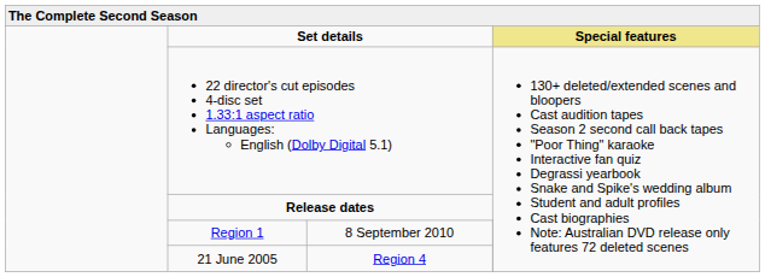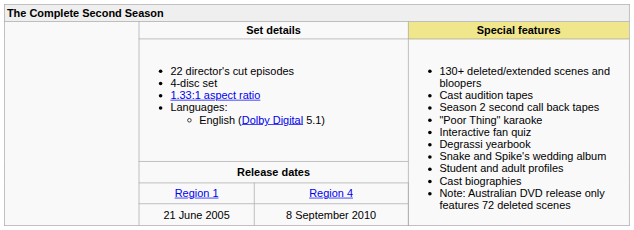Region 1 | column 3: 8 September 2010 -> Region 4
21 June 2005 | column 3: Region 4 -> 8 September 2010
